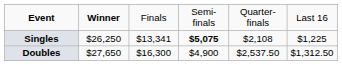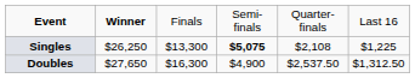Singles | column 3: $13,341 -> $13,300
